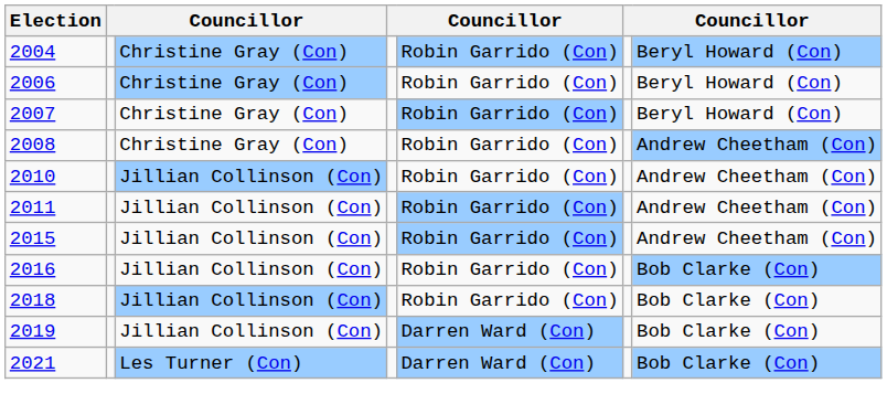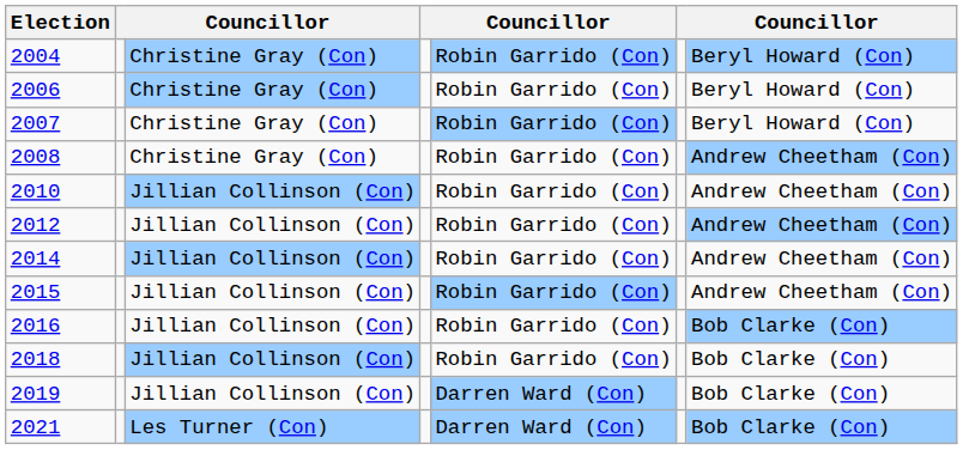- row: 2011 | Jillian Collinson (Con) | Robin Garrido (Con) | Andrew Cheetham (Con)
+ row: 2012 | Jillian Collinson (Con) | Robin Garrido (Con) | Andrew Cheetham (Con)
+ row: 2014 | Jillian Collinson (Con) | Robin Garrido (Con) | Andrew Cheetham (Con)
